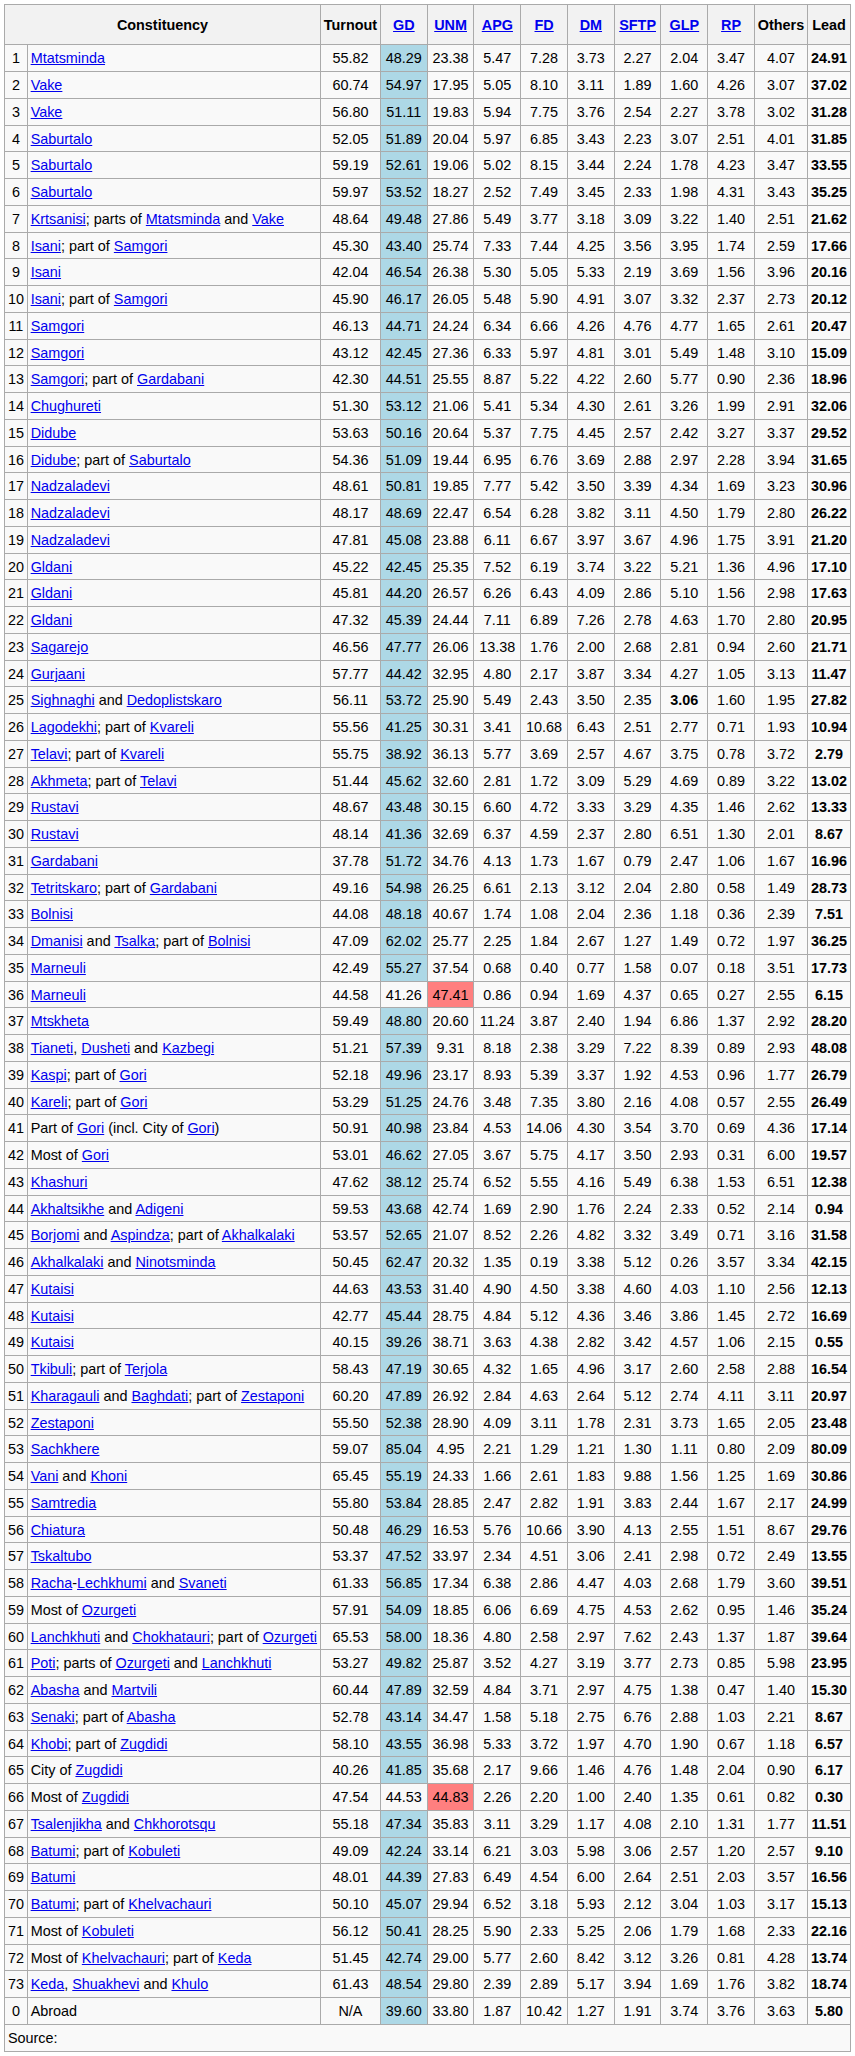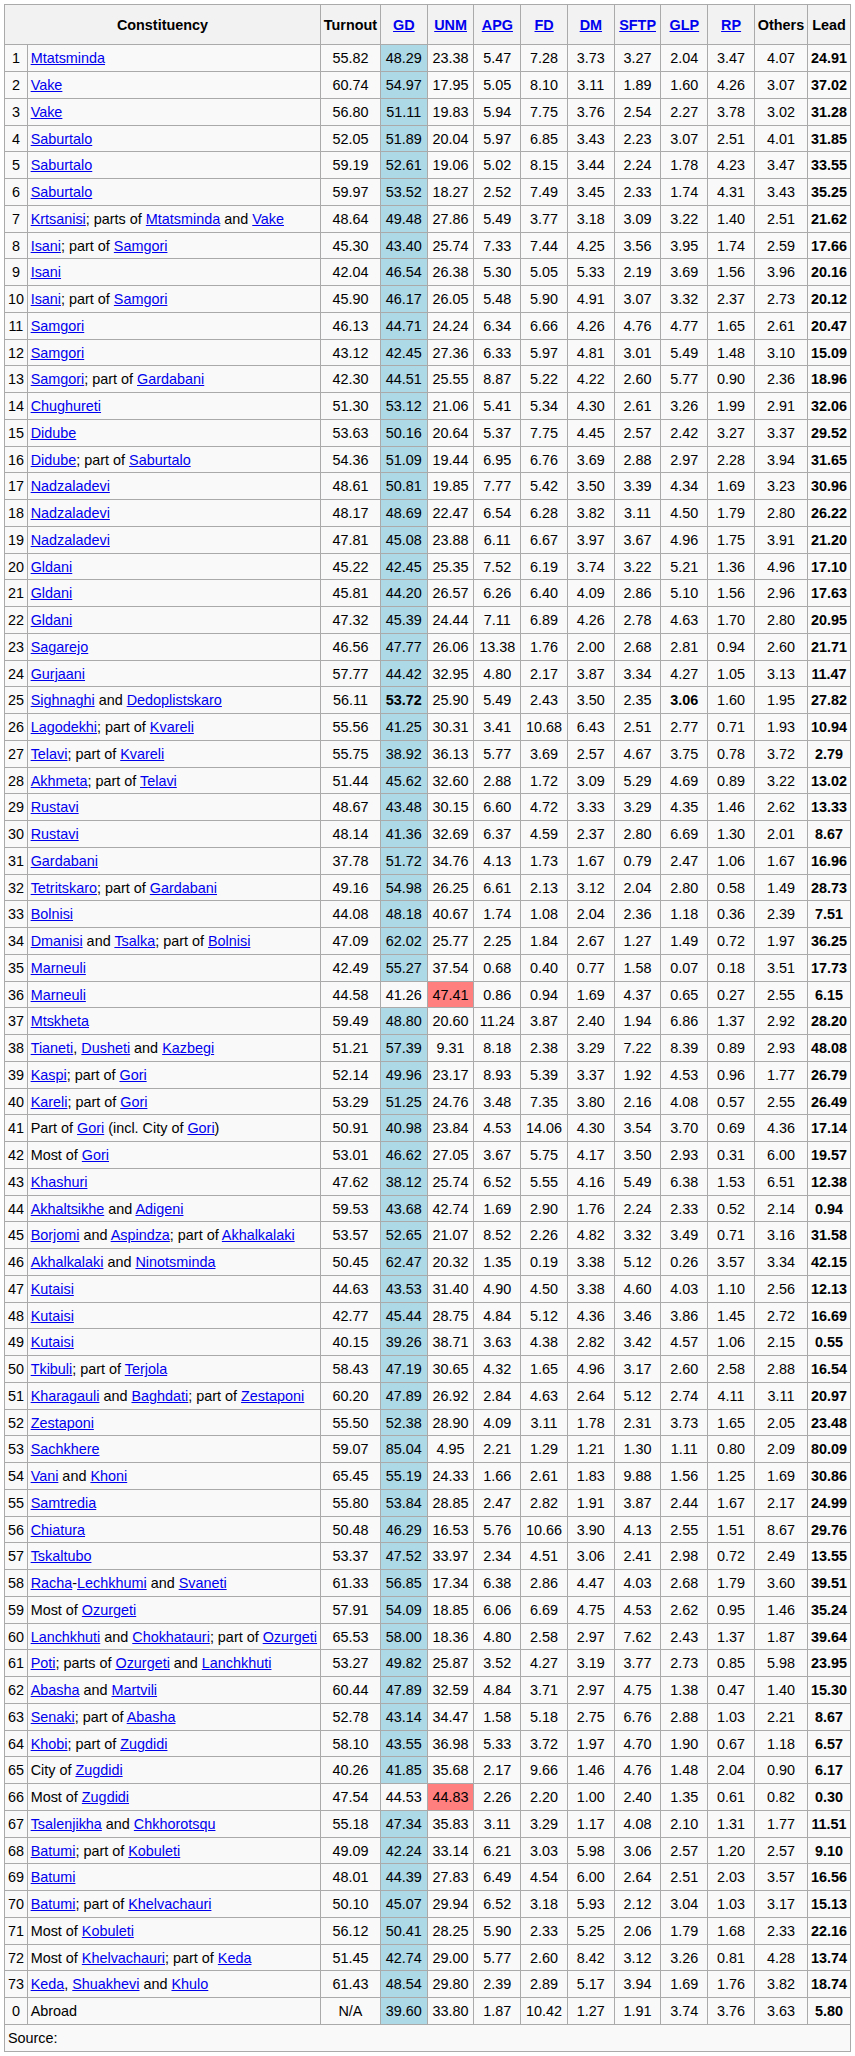1 | SFTP: 2.27 -> 3.27
6 | GLP: 1.98 -> 1.74
21 | FD: 6.43 -> 6.40
21 | Others: 2.98 -> 2.96
22 | DM: 7.26 -> 4.26
25 | GD: normal -> bold
28 | APG: 2.81 -> 2.88
30 | GLP: 6.51 -> 6.69
39 | Turnout: 52.18 -> 52.14
55 | SFTP: 3.83 -> 3.87
